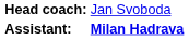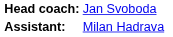Assistant: | column 2: bold -> normal
